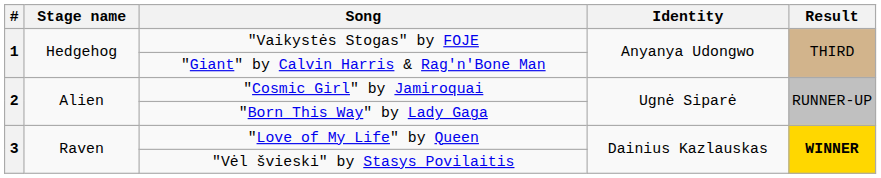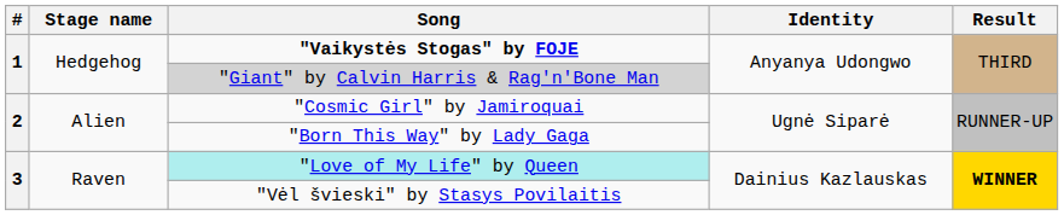"Vaikystės Stogas" by FOJE | Song: normal -> bold
"Giant" by Calvin Harris & Rag'n'Bone Man | Song: no background -> lightgrey background
"Love of My Life" by Queen | Song: no background -> paleturquoise background
